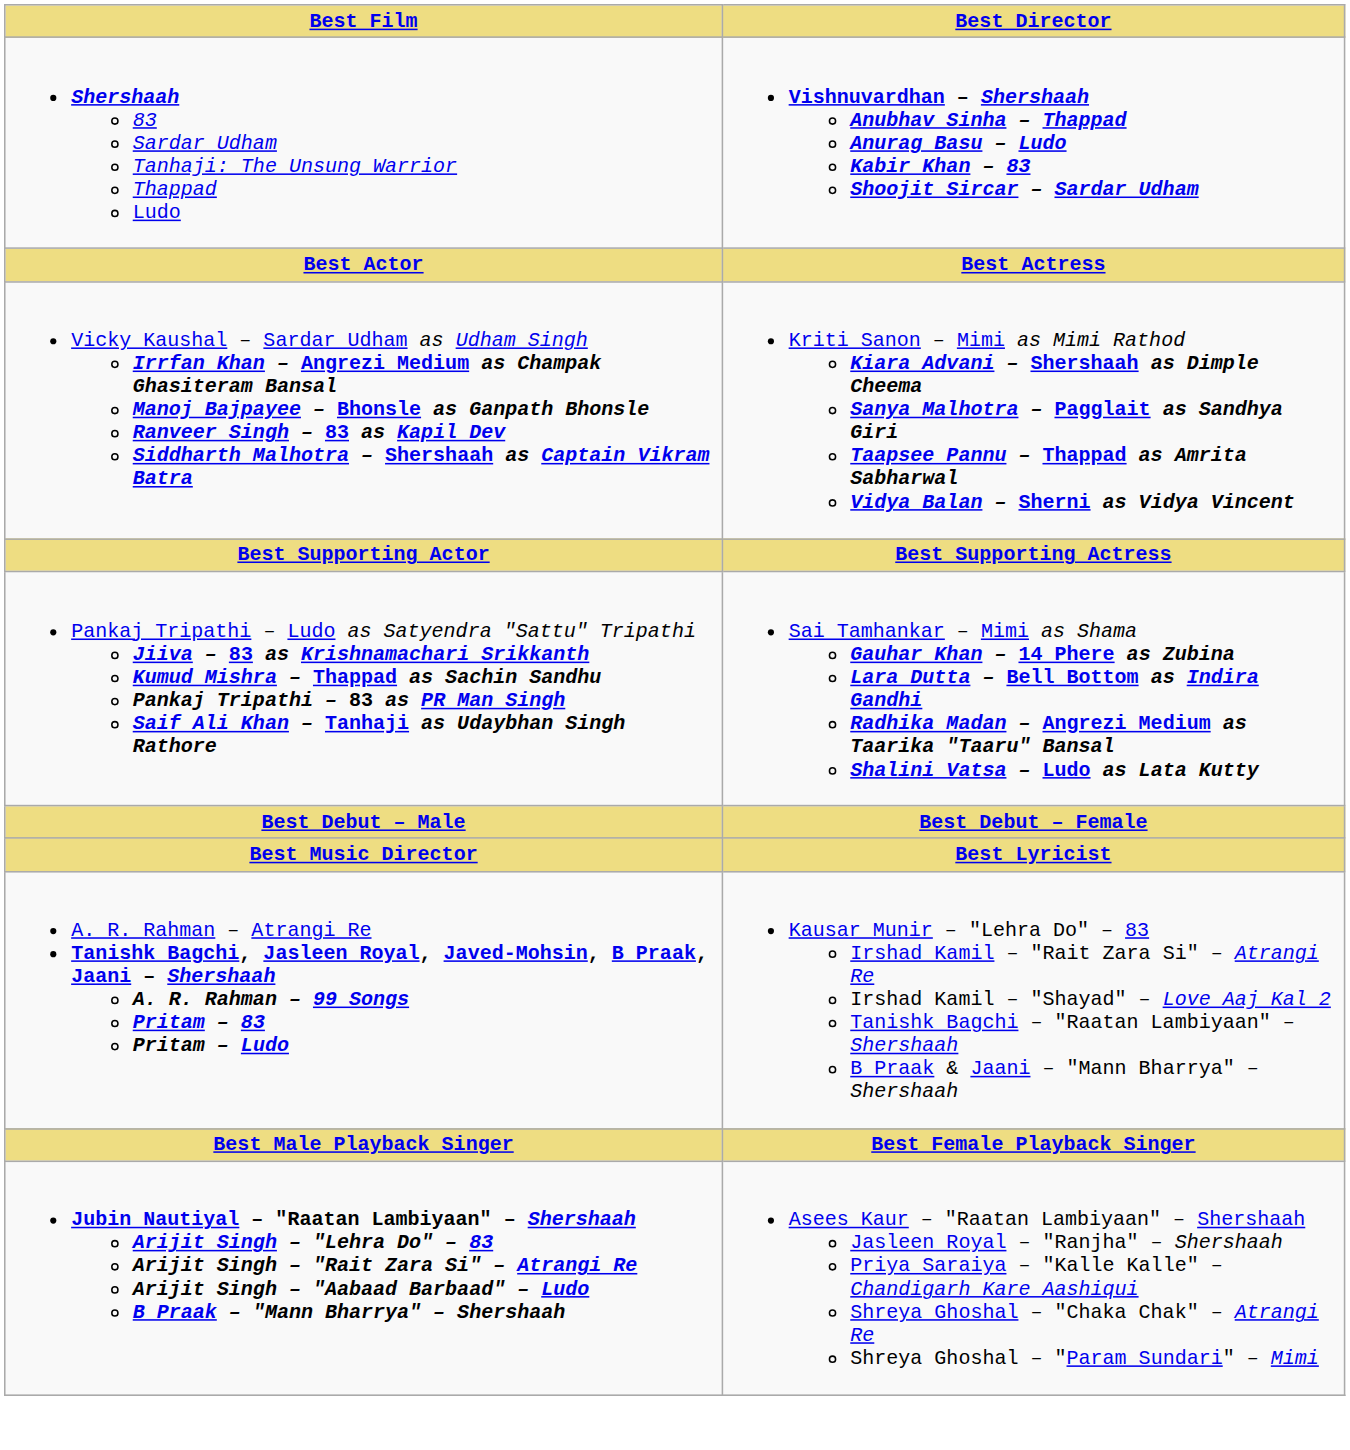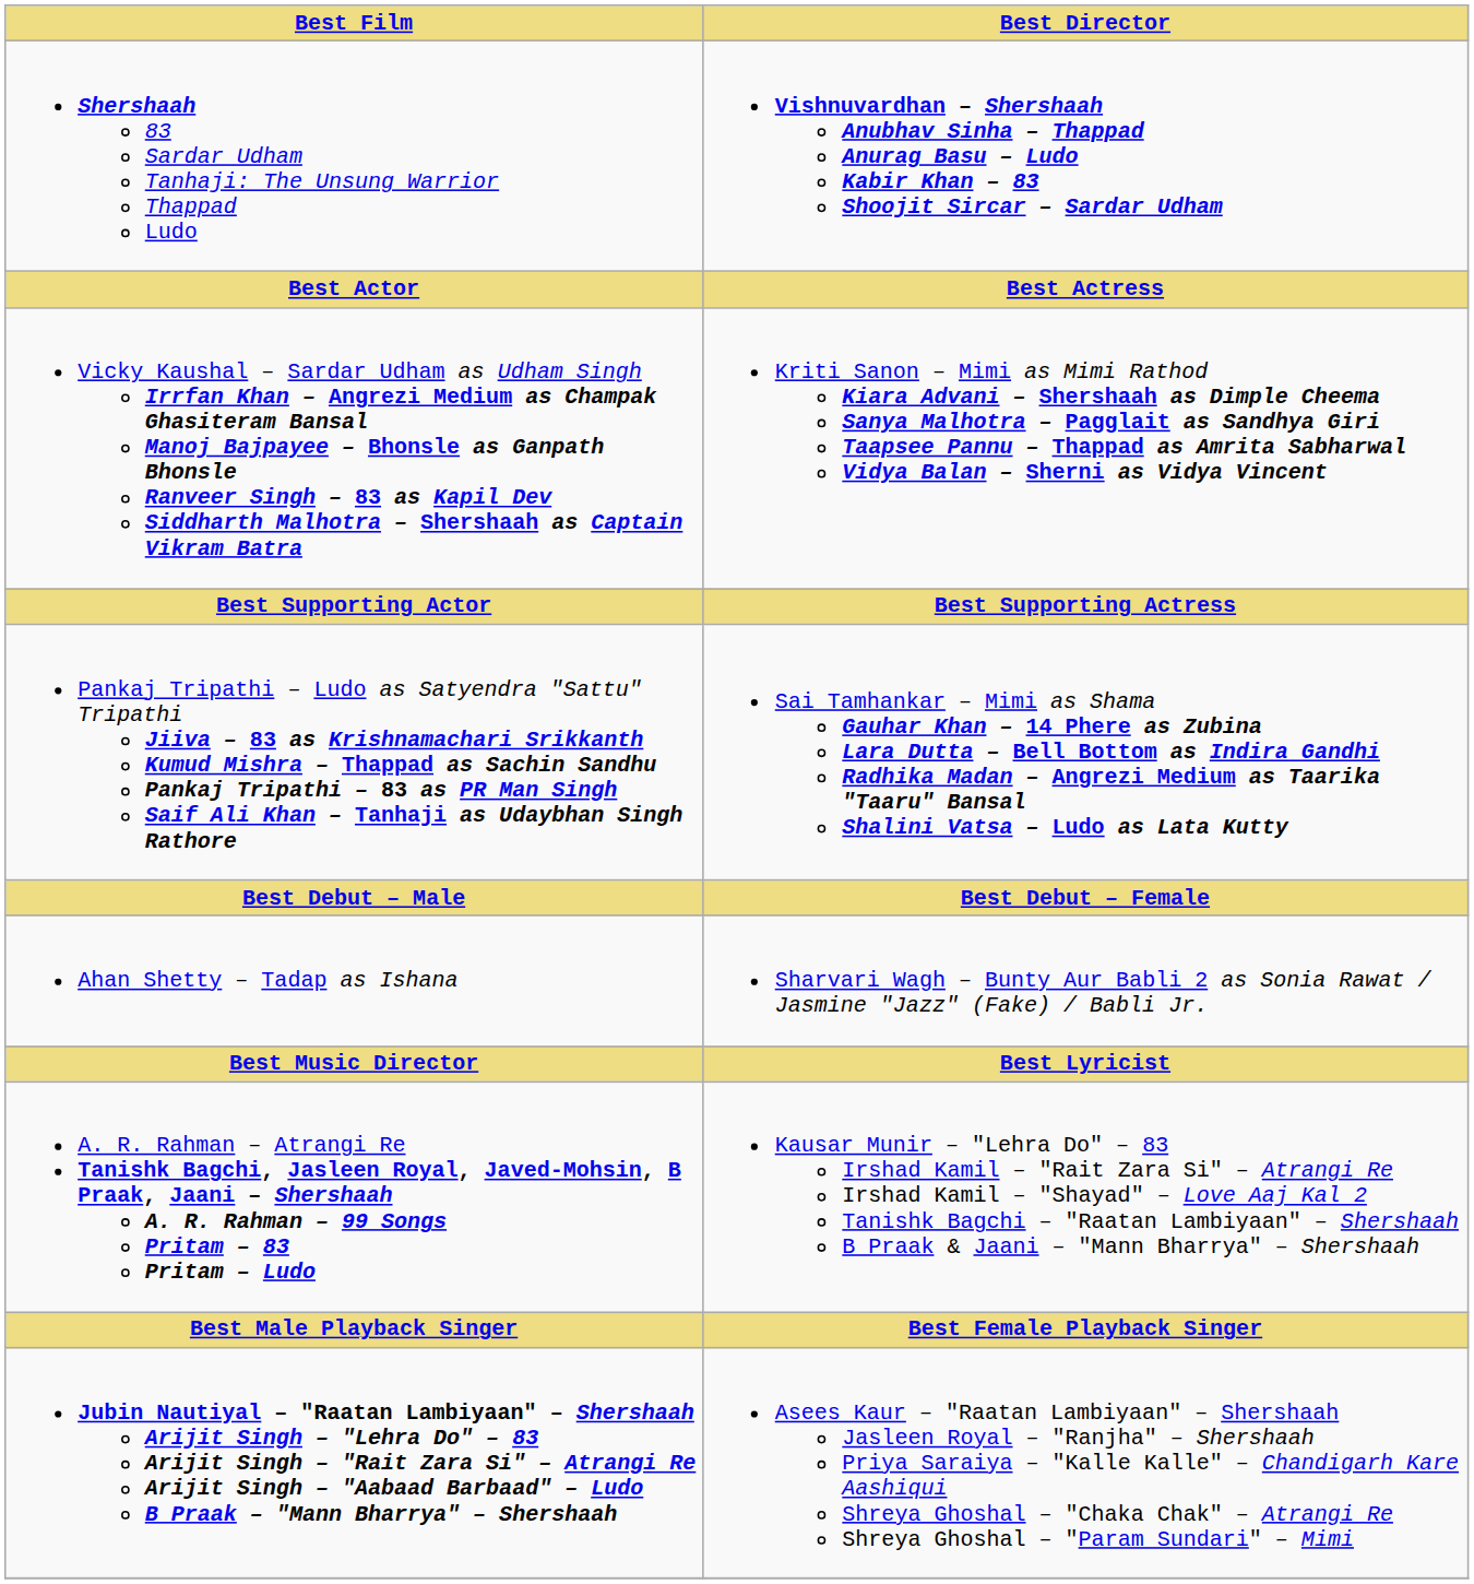+ row: Ahan Shetty – Tadap as Ishana | Sharvari Wagh – Bunty Aur Babli 2 as Sonia Rawat / Jasmine "Jazz" (Fake) / Babli Jr.
